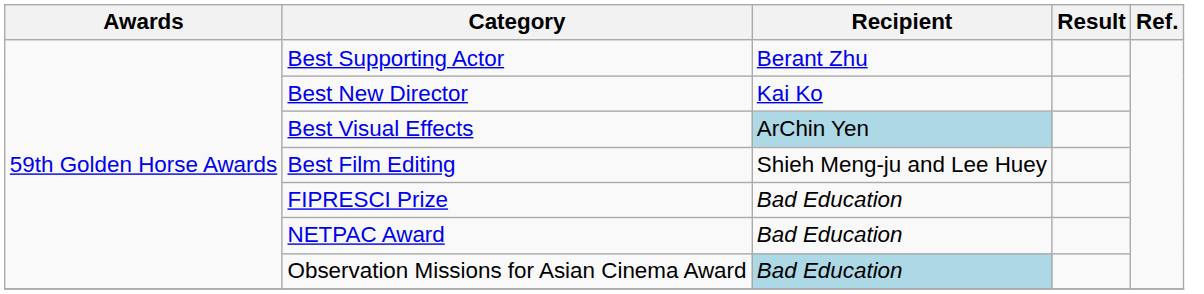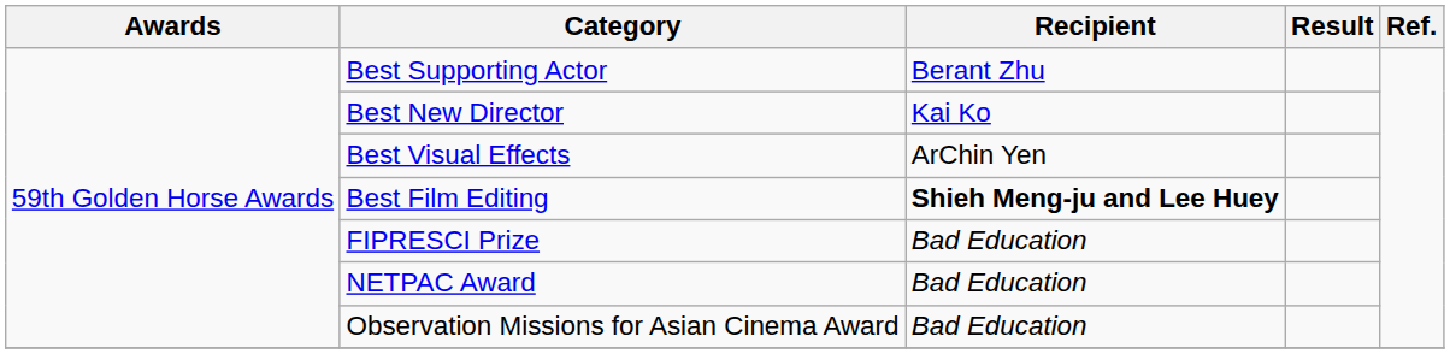Best Visual Effects | Recipient: lightblue background -> no background
Best Film Editing | Recipient: normal -> bold
Observation Missions for Asian Cinema Award | Recipient: lightblue background -> no background
